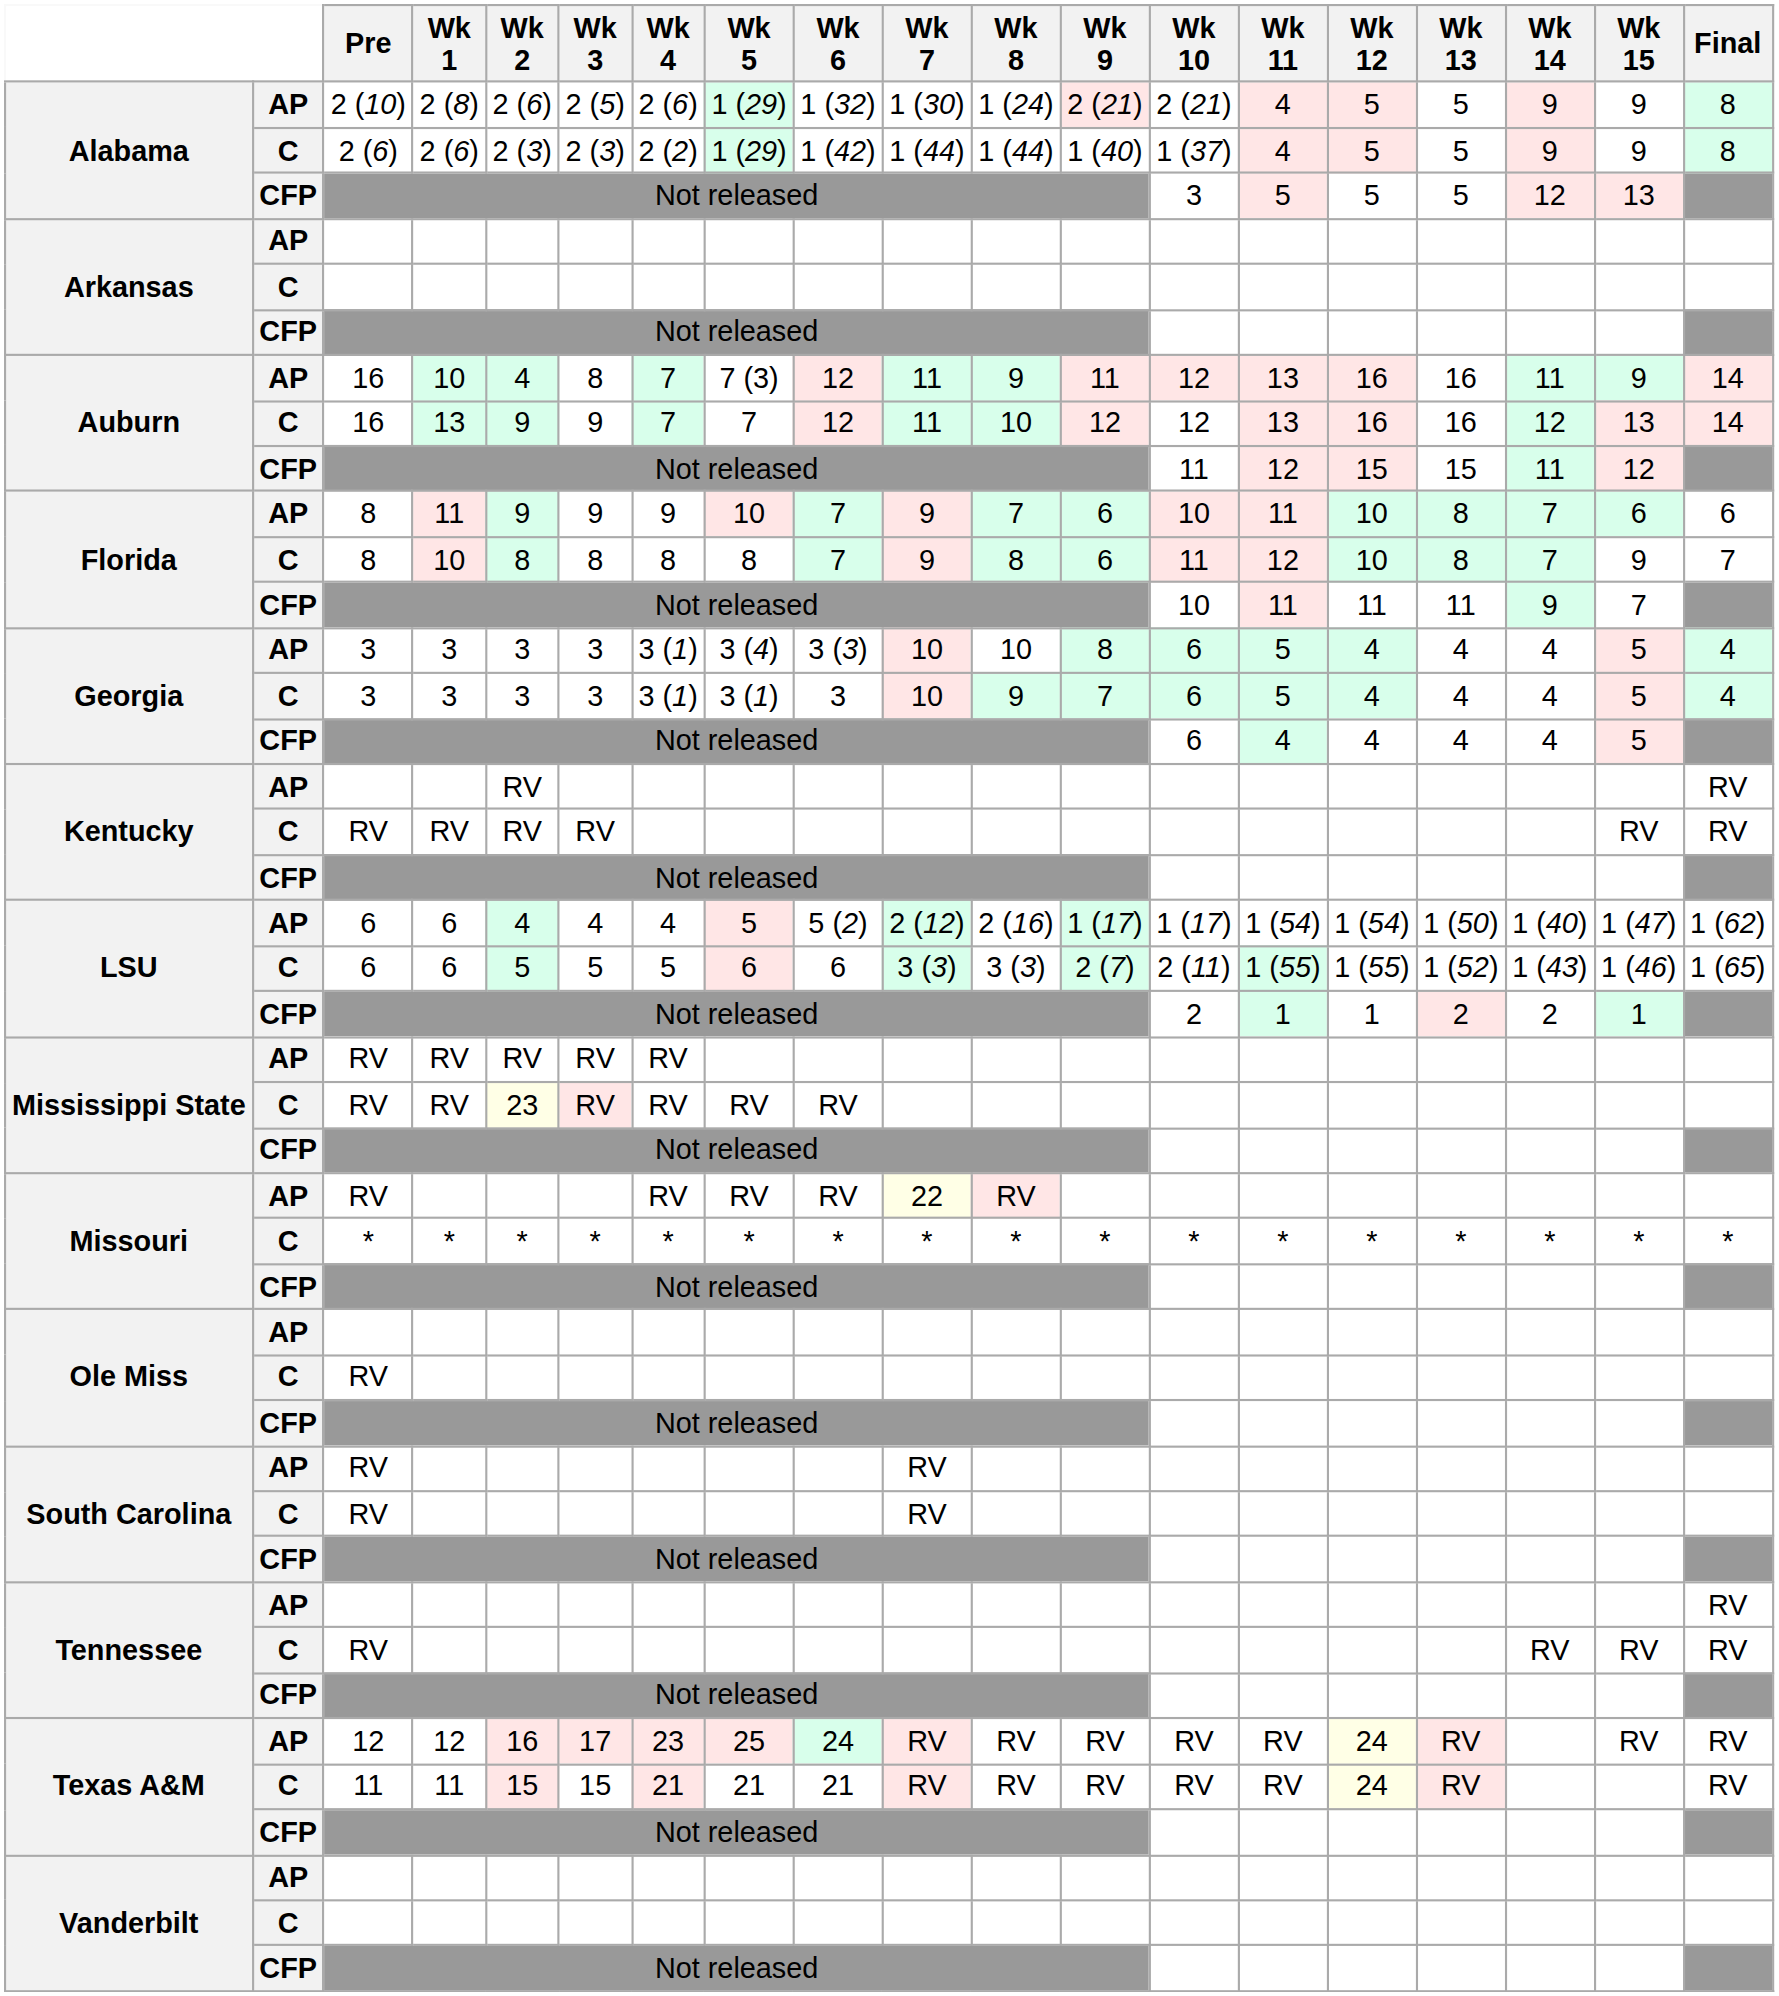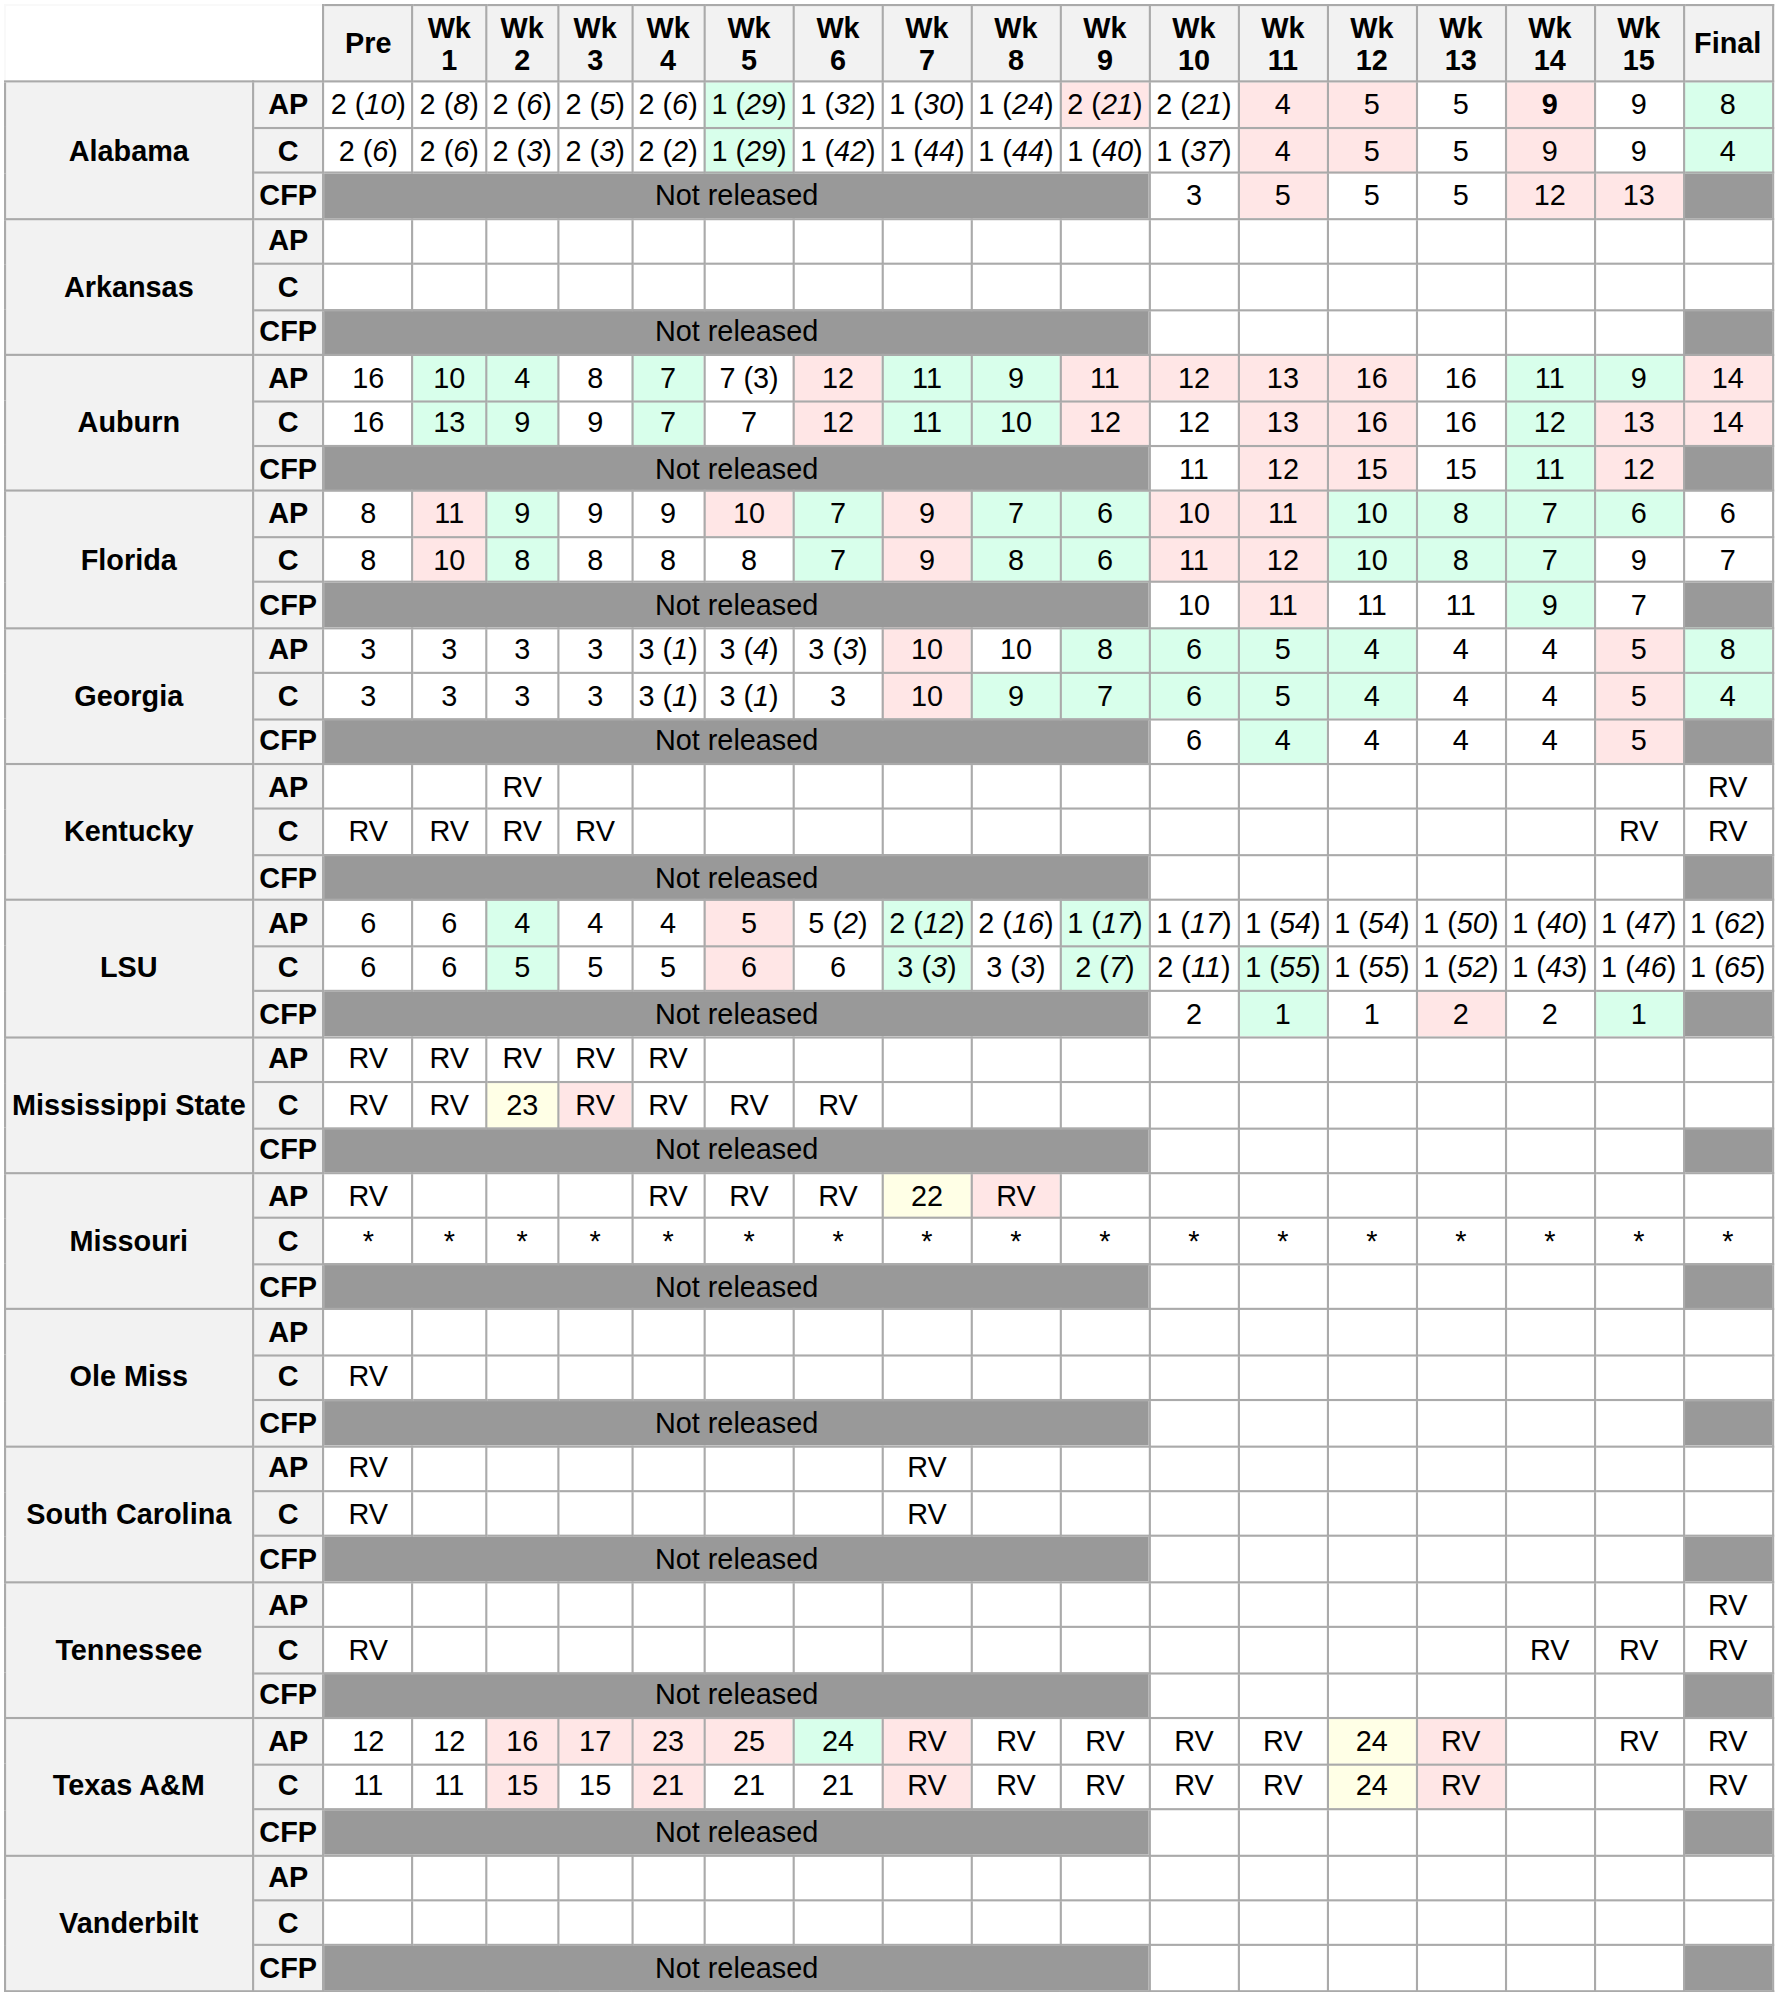Alabama / AP | Wk 14: normal -> bold
Alabama / C | Final: 8 -> 4
Georgia / AP | Final: 4 -> 8
